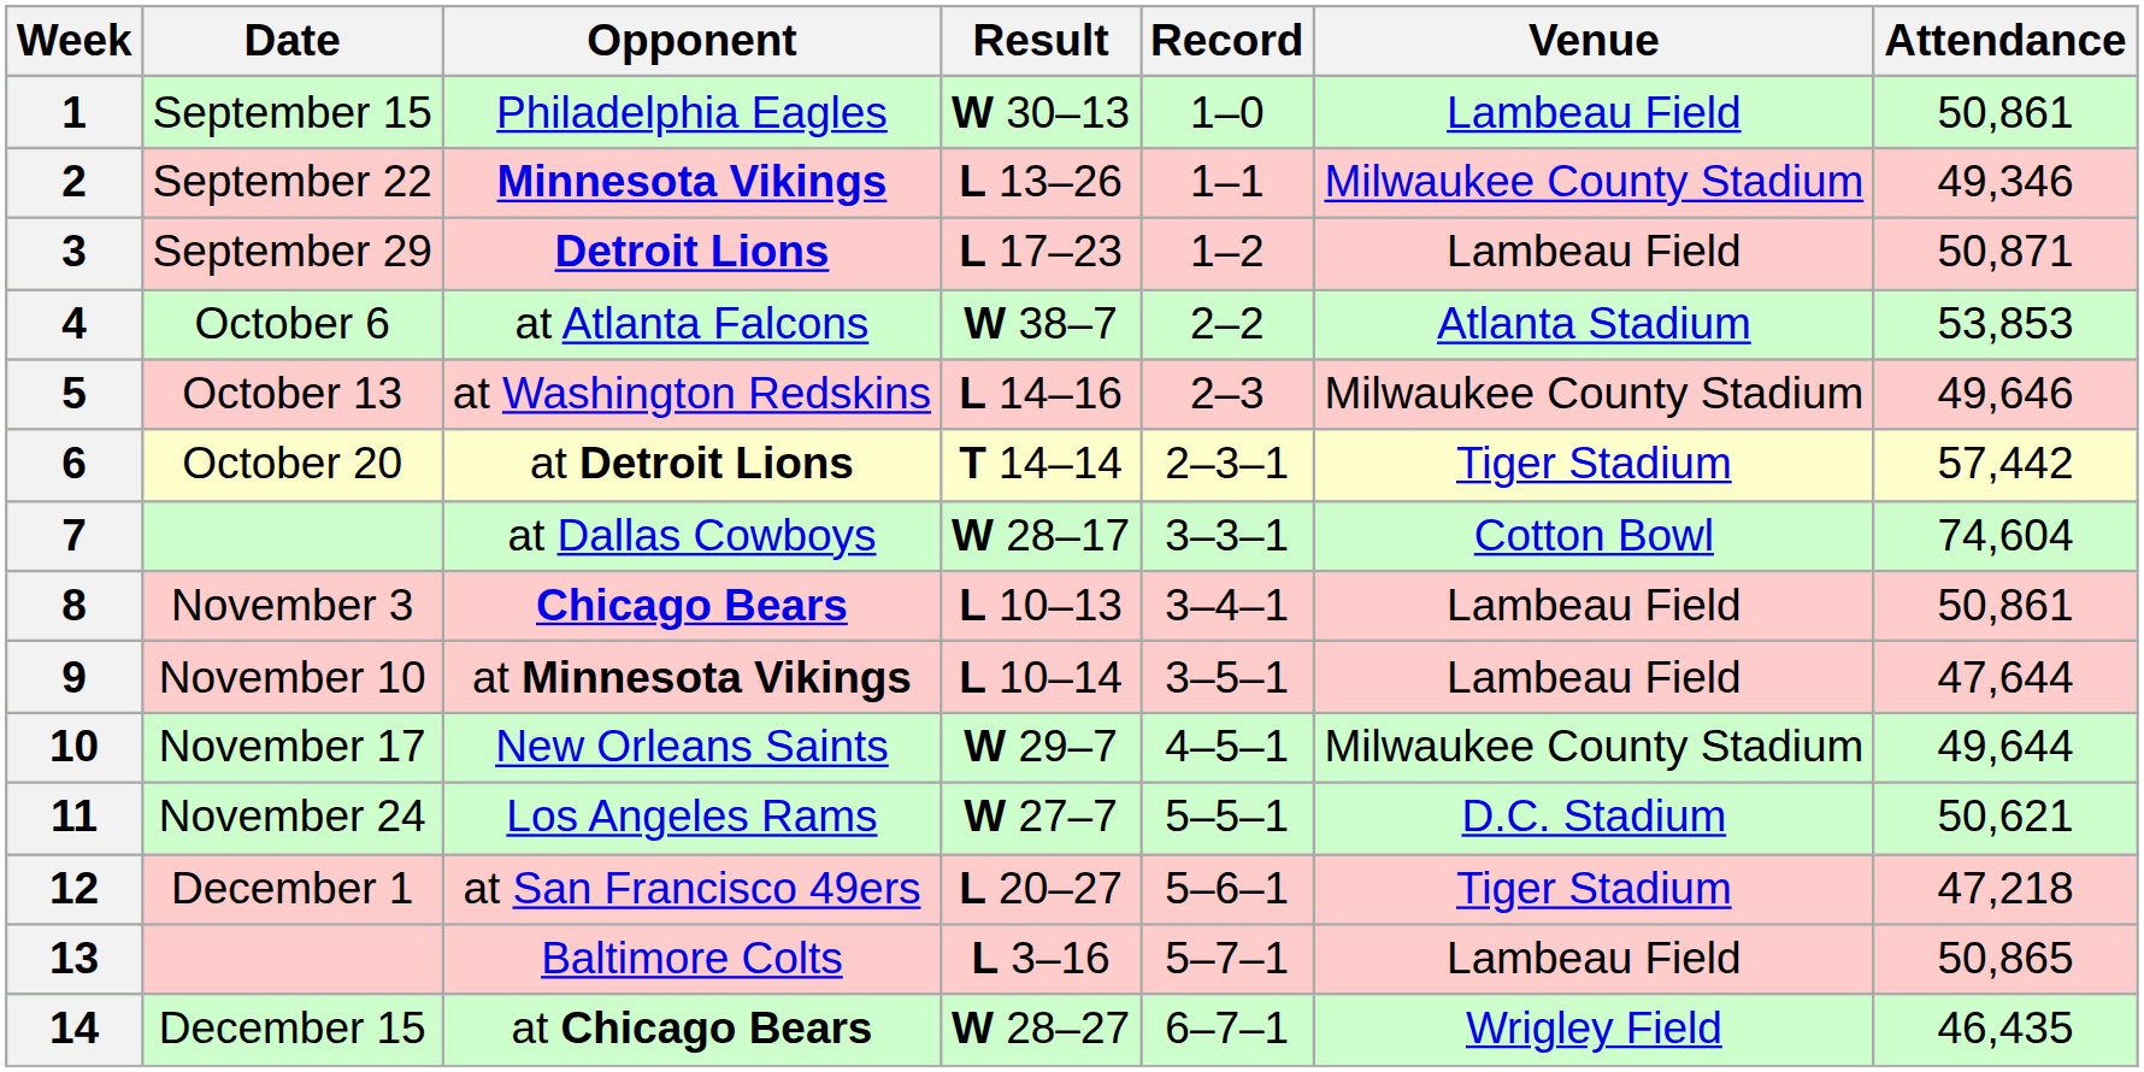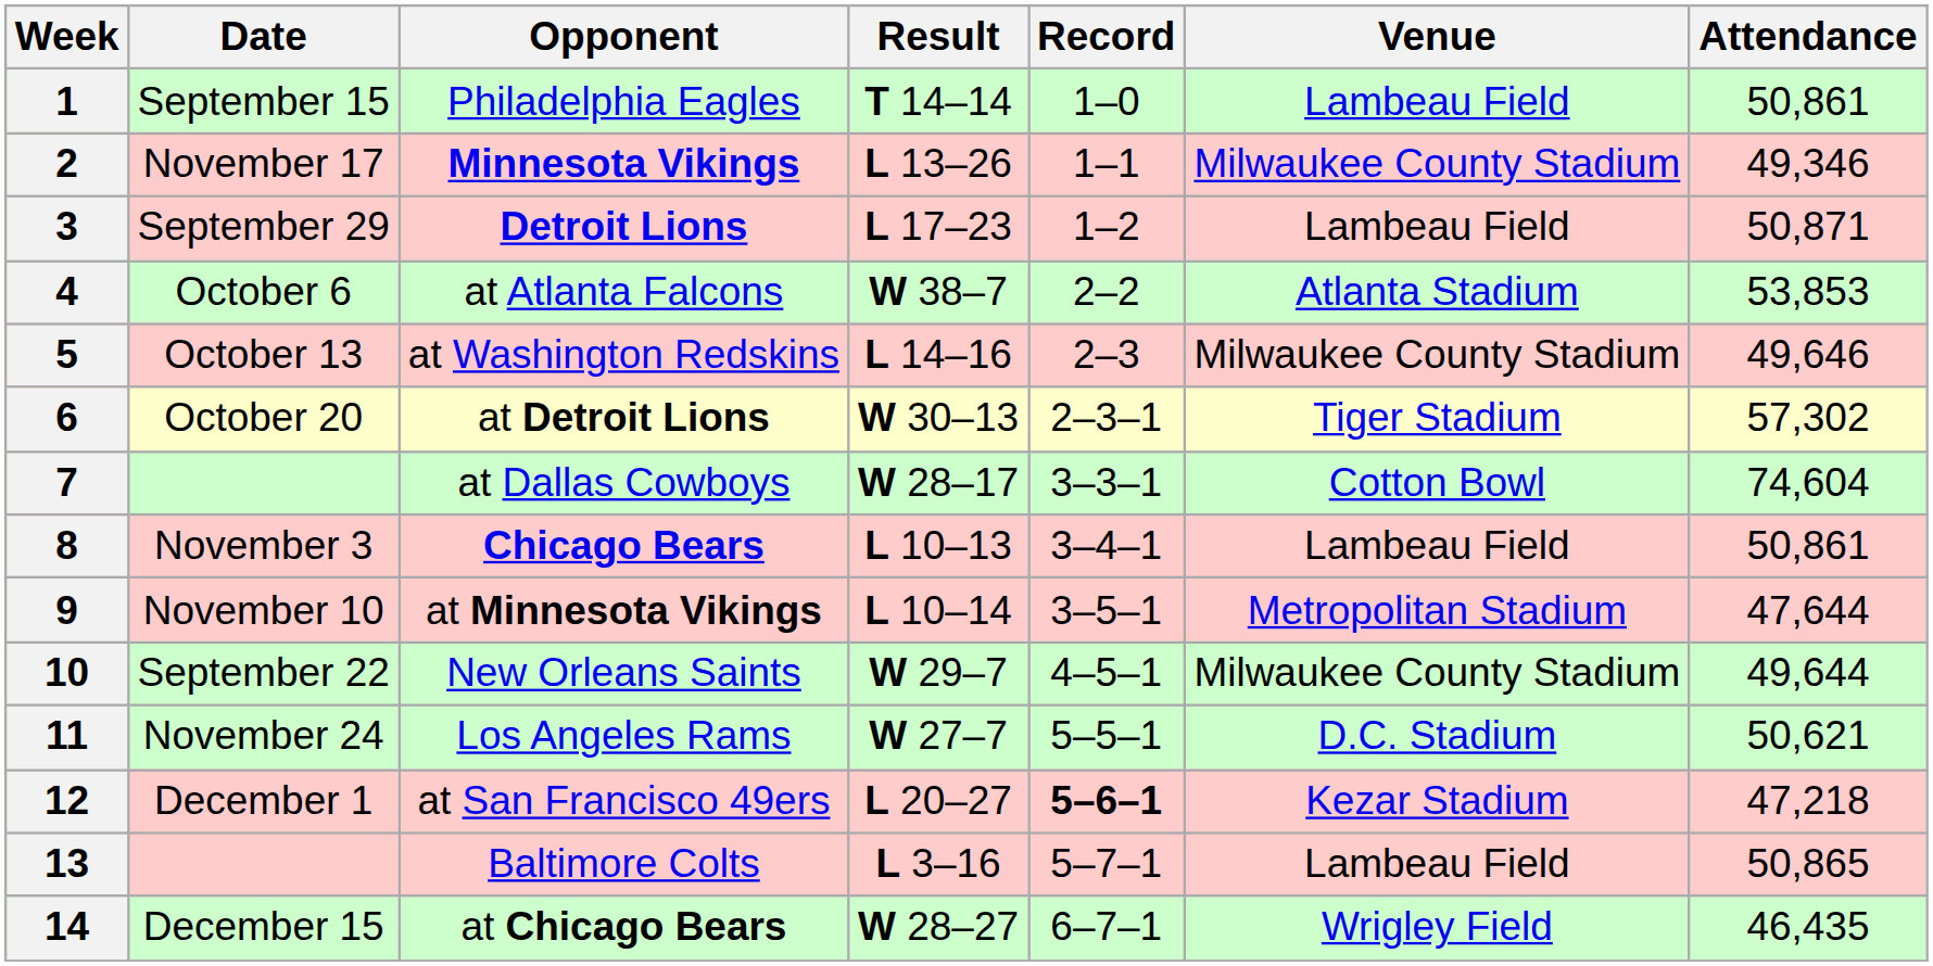1 | Result: W 30–13 -> T 14–14
2 | Date: September 22 -> November 17
6 | Result: T 14–14 -> W 30–13
6 | Attendance: 57,442 -> 57,302
9 | Venue: Lambeau Field -> Metropolitan Stadium
10 | Date: November 17 -> September 22
12 | Record: normal -> bold
12 | Venue: Tiger Stadium -> Kezar Stadium
